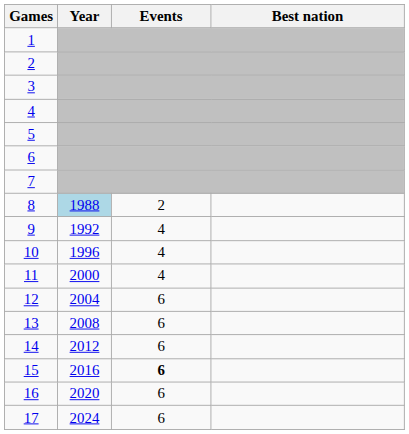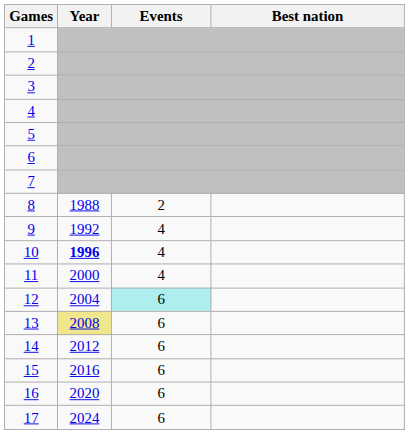8 | Year: lightblue background -> no background
10 | Year: normal -> bold
12 | Events: no background -> paleturquoise background
13 | Year: no background -> khaki background
15 | Events: bold -> normal
